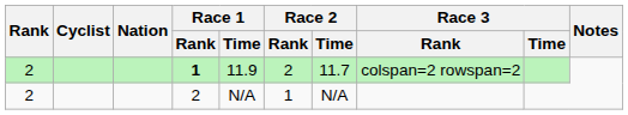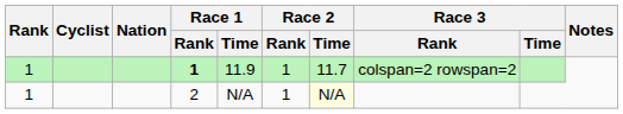row 3 | Rank: 2 -> 1
row 3 | Race 2 / Rank: 2 -> 1
row 4 | Rank: 2 -> 1
row 4 | Race 2 / Time: no background -> lightyellow background
